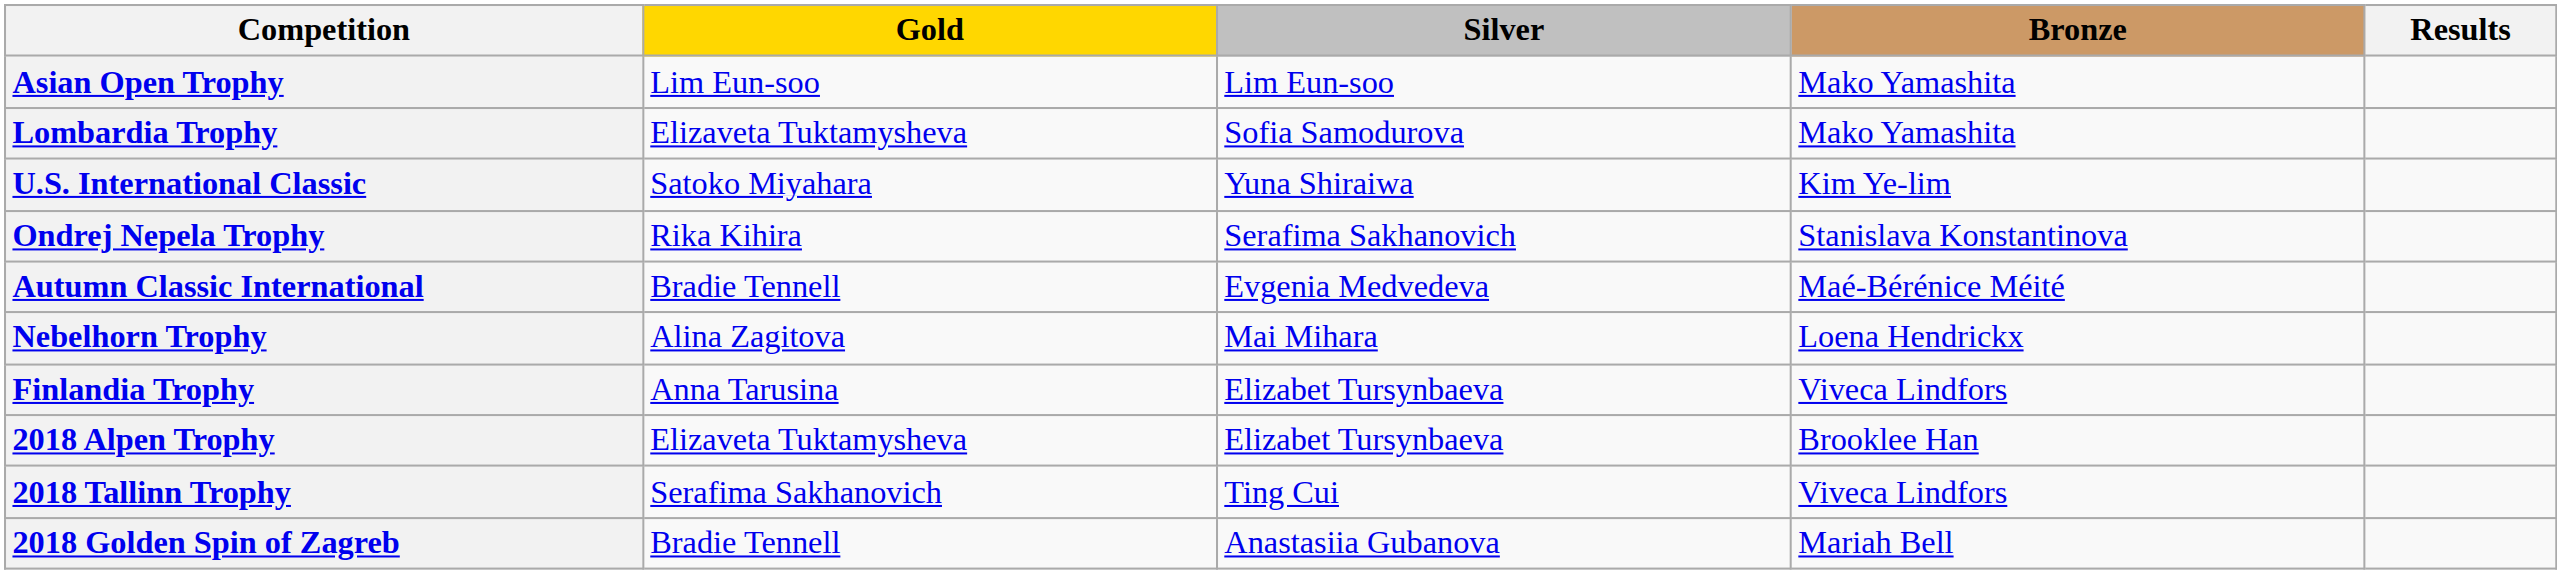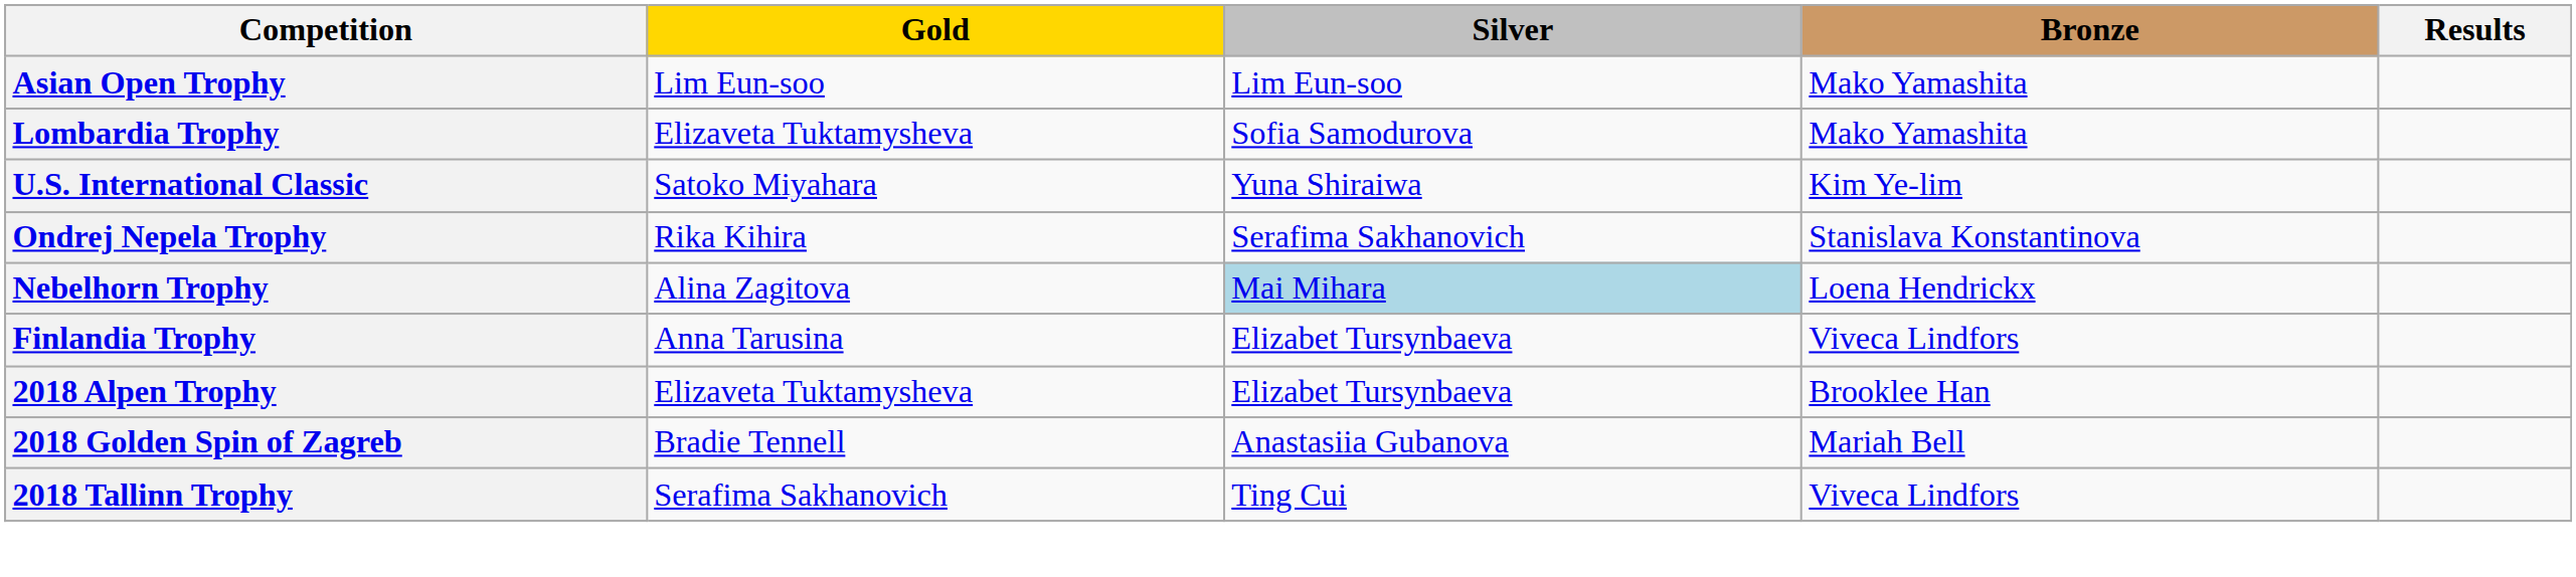- row: Autumn Classic International | Bradie Tennell | Evgenia Medvedeva | Maé-Bérénice Méité
Nebelhorn Trophy | Silver: no background -> lightblue background
rows swapped: 2018 Tallinn Trophy <-> 2018 Golden Spin of Zagreb
